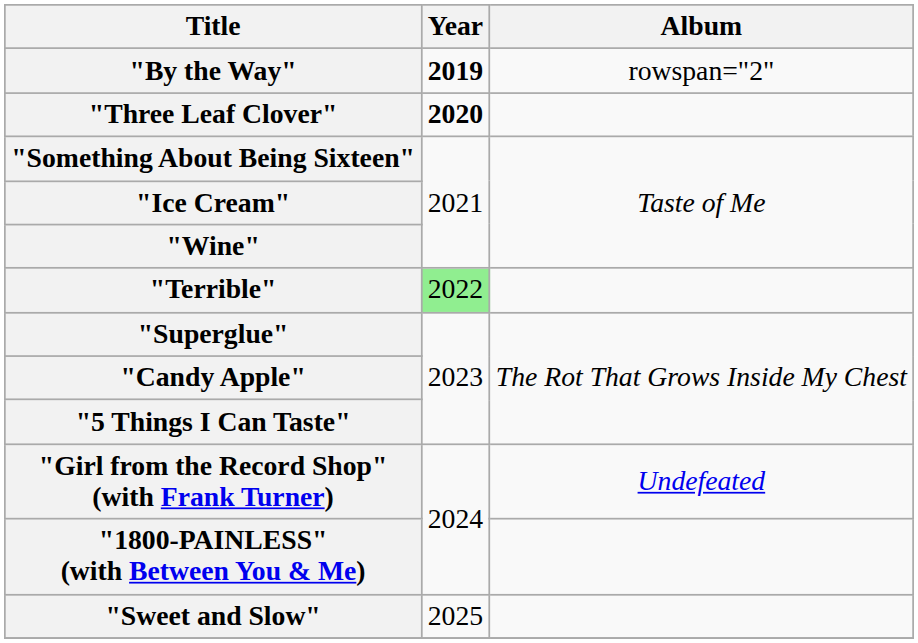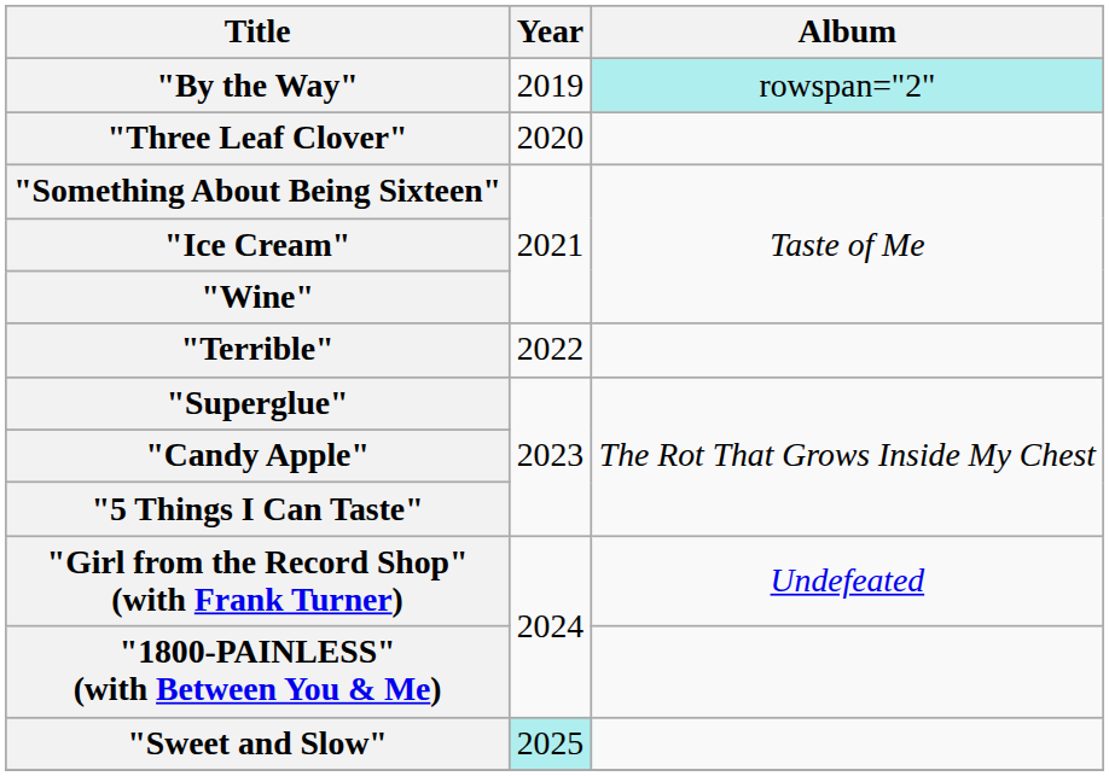"By the Way" | Year: bold -> normal
"By the Way" | Album: no background -> paleturquoise background
"Three Leaf Clover" | Year: bold -> normal
"Terrible" | Year: lightgreen background -> no background
"Sweet and Slow" | Year: no background -> paleturquoise background
